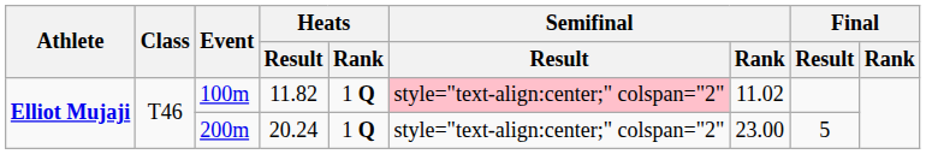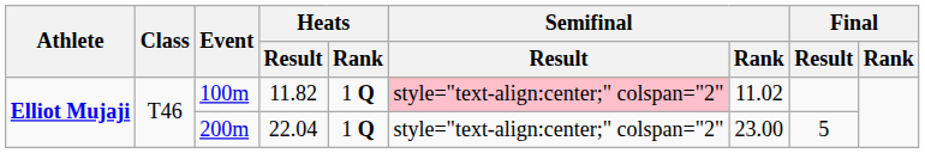200m | Heats / Result: 20.24 -> 22.04
